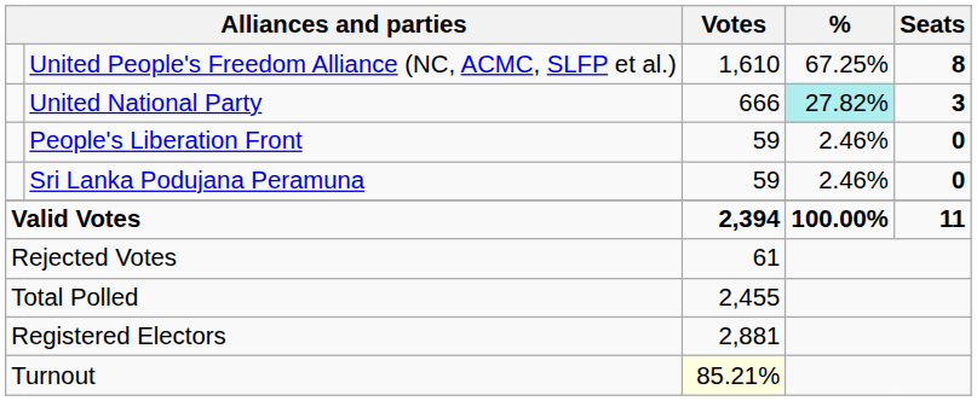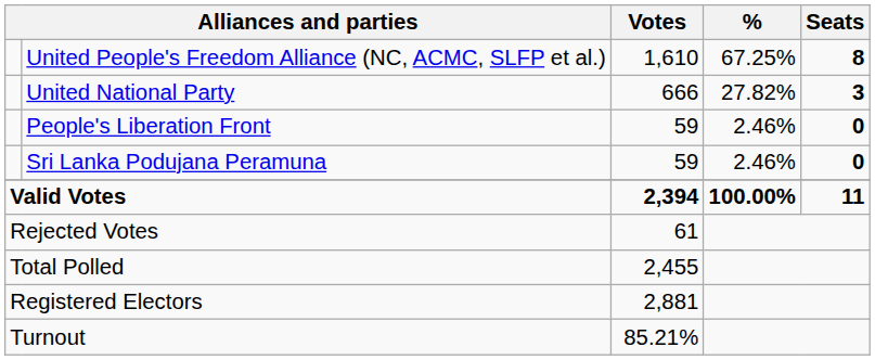United National Party | %: paleturquoise background -> no background
Turnout | Votes: lightyellow background -> no background
